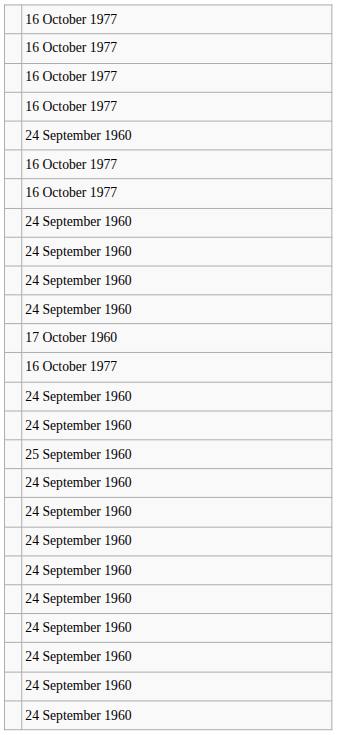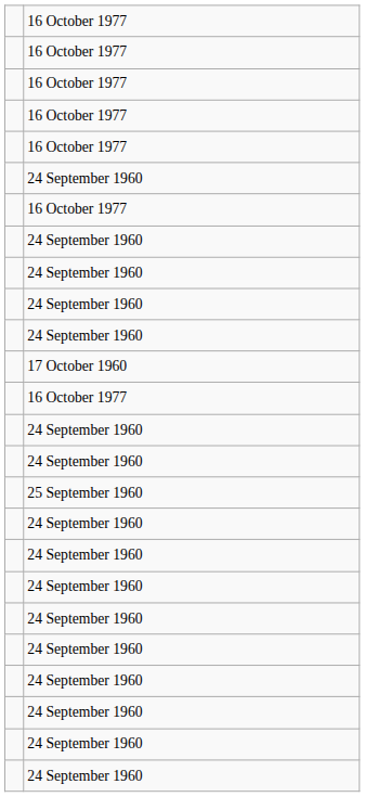row 5 | column 2: 24 September 1960 -> 16 October 1977
row 6 | column 2: 16 October 1977 -> 24 September 1960
